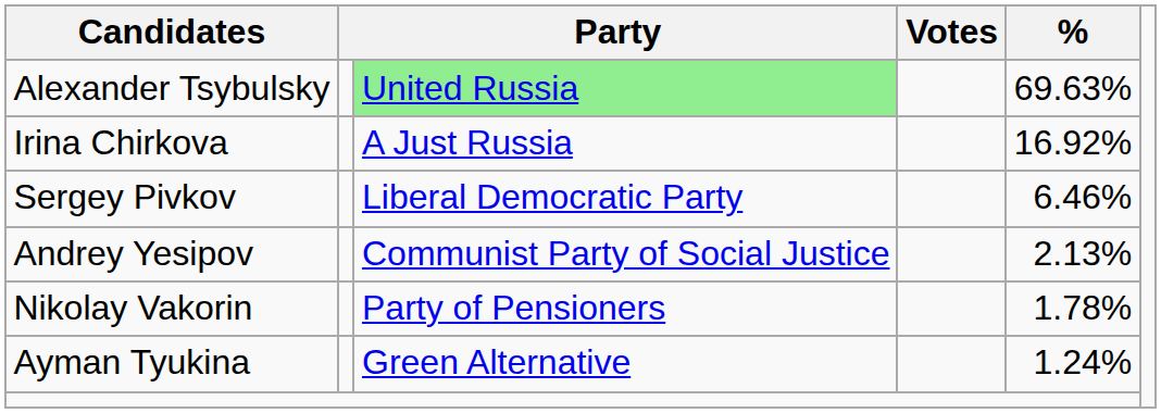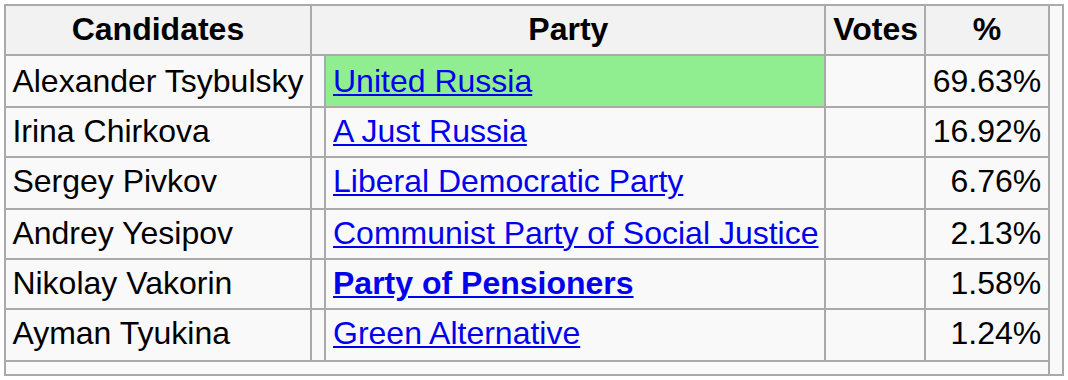Sergey Pivkov | %: 6.46% -> 6.76%
Nikolay Vakorin | column 3: normal -> bold
Nikolay Vakorin | %: 1.78% -> 1.58%
